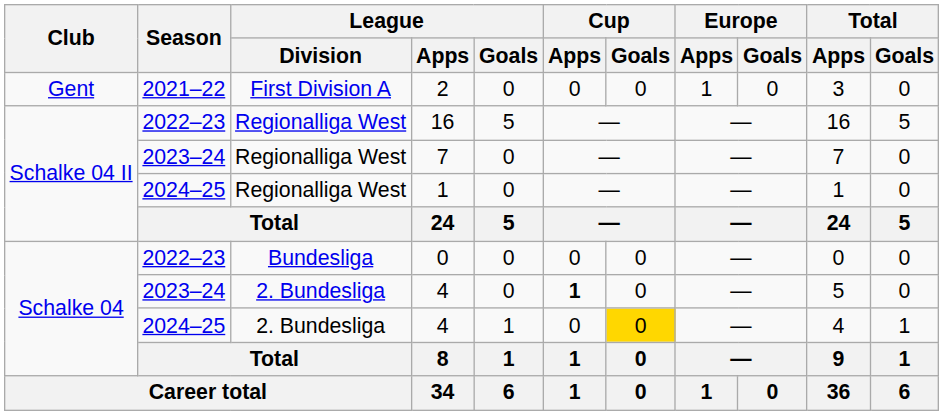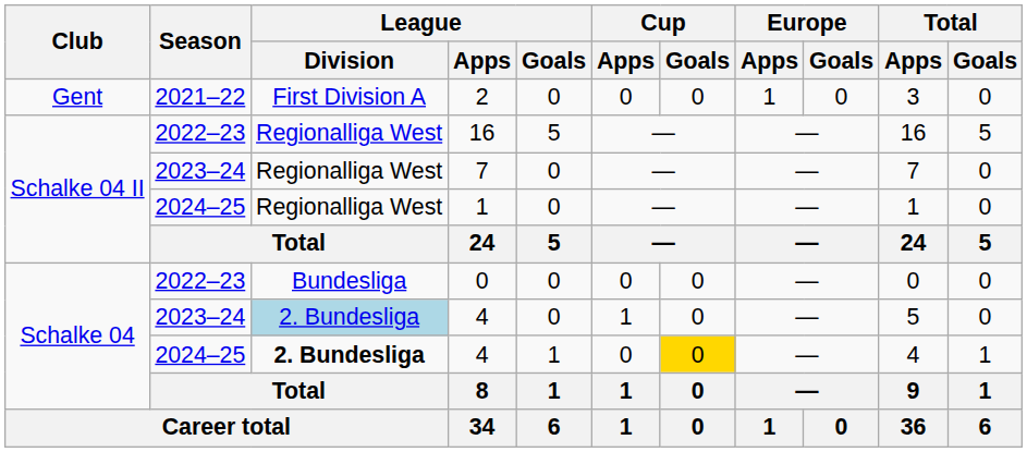2023–24 / 4 | League / Division: no background -> lightblue background
2023–24 / 4 | Cup / Apps: bold -> normal
2024–25 / 4 | League / Division: normal -> bold
